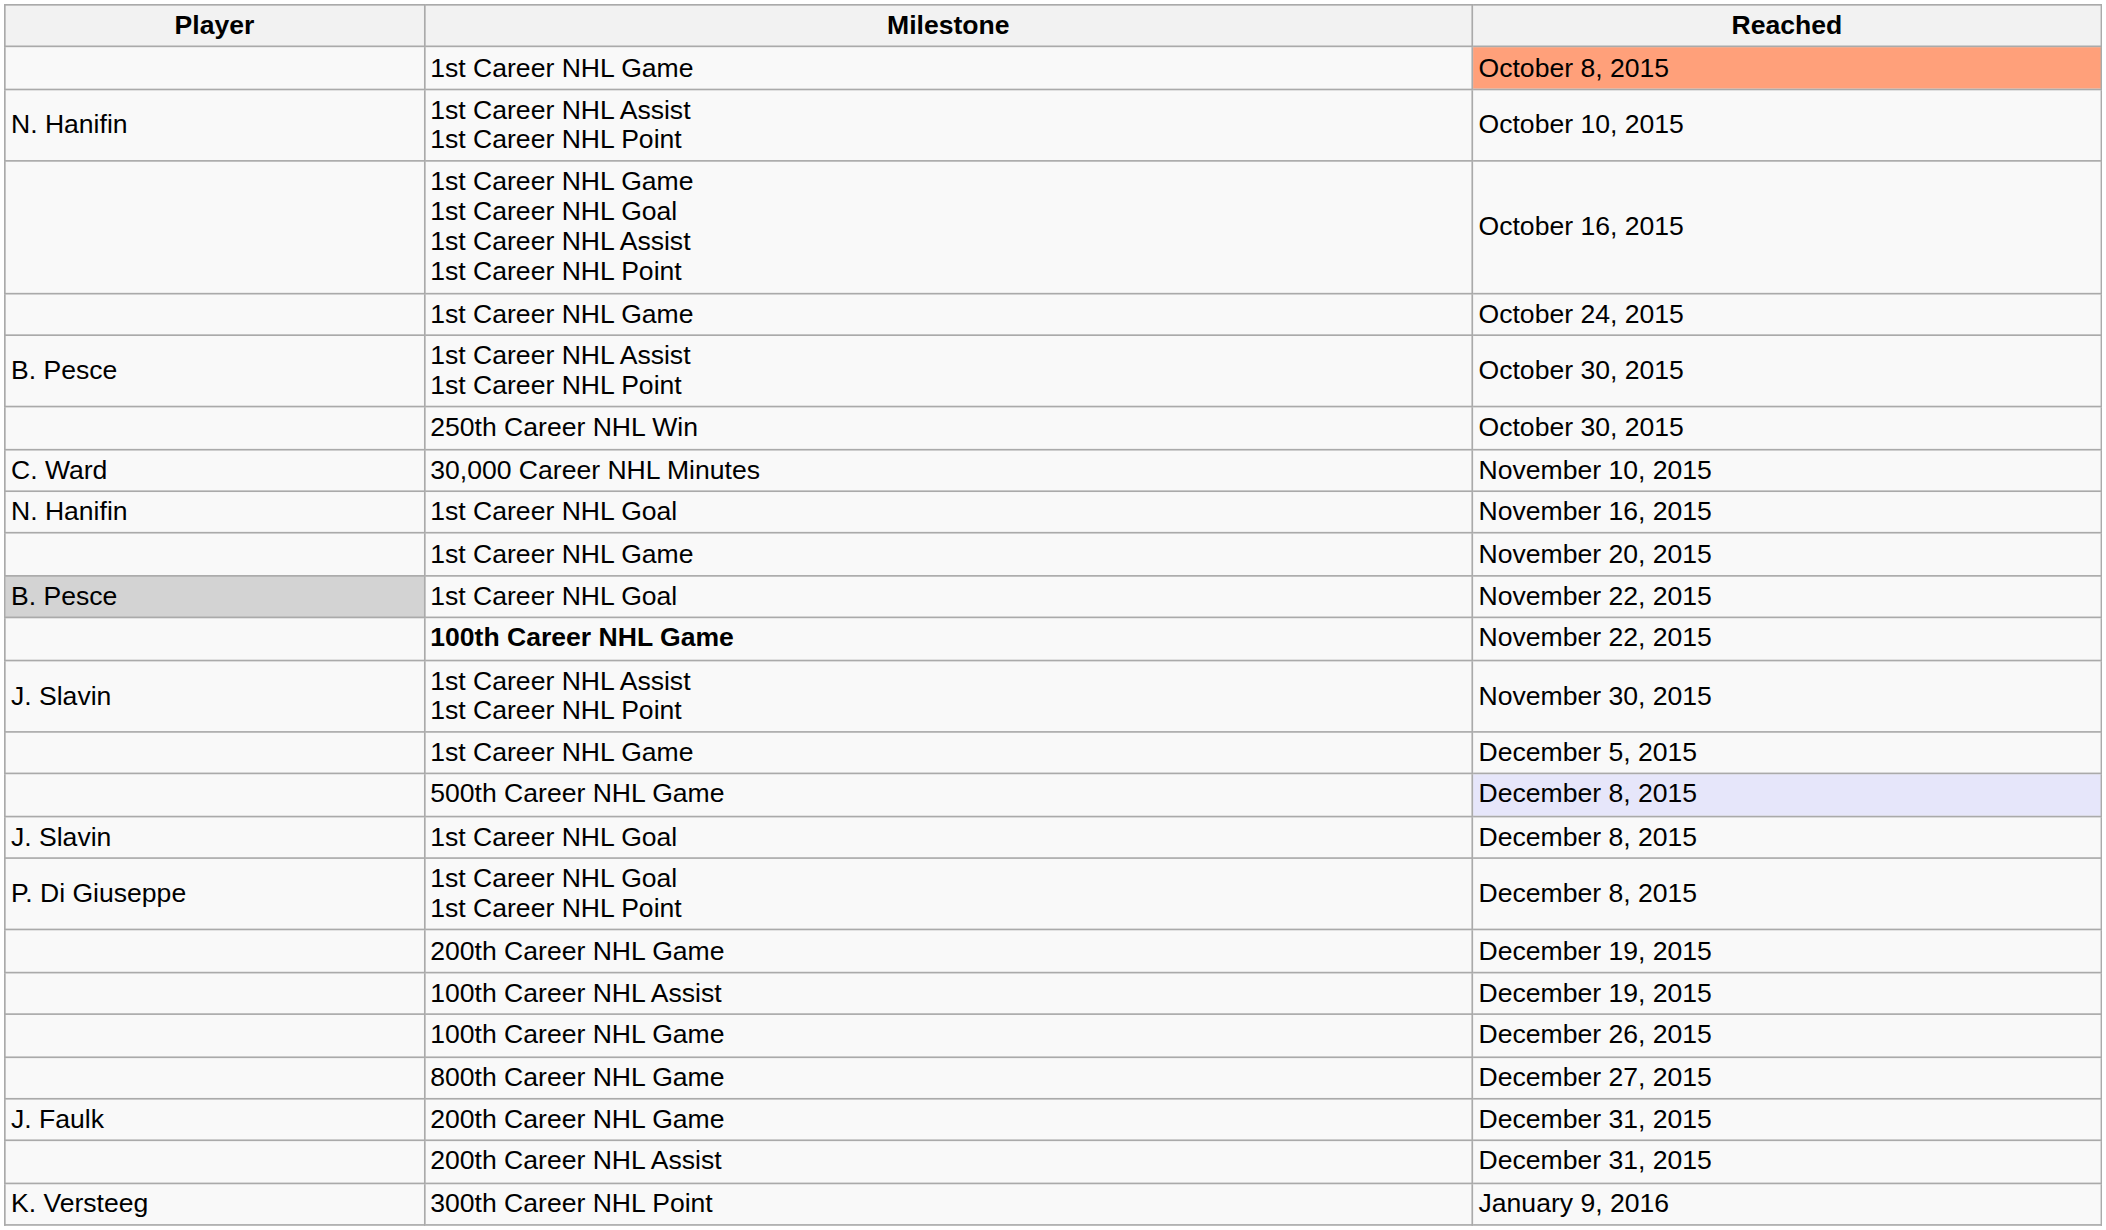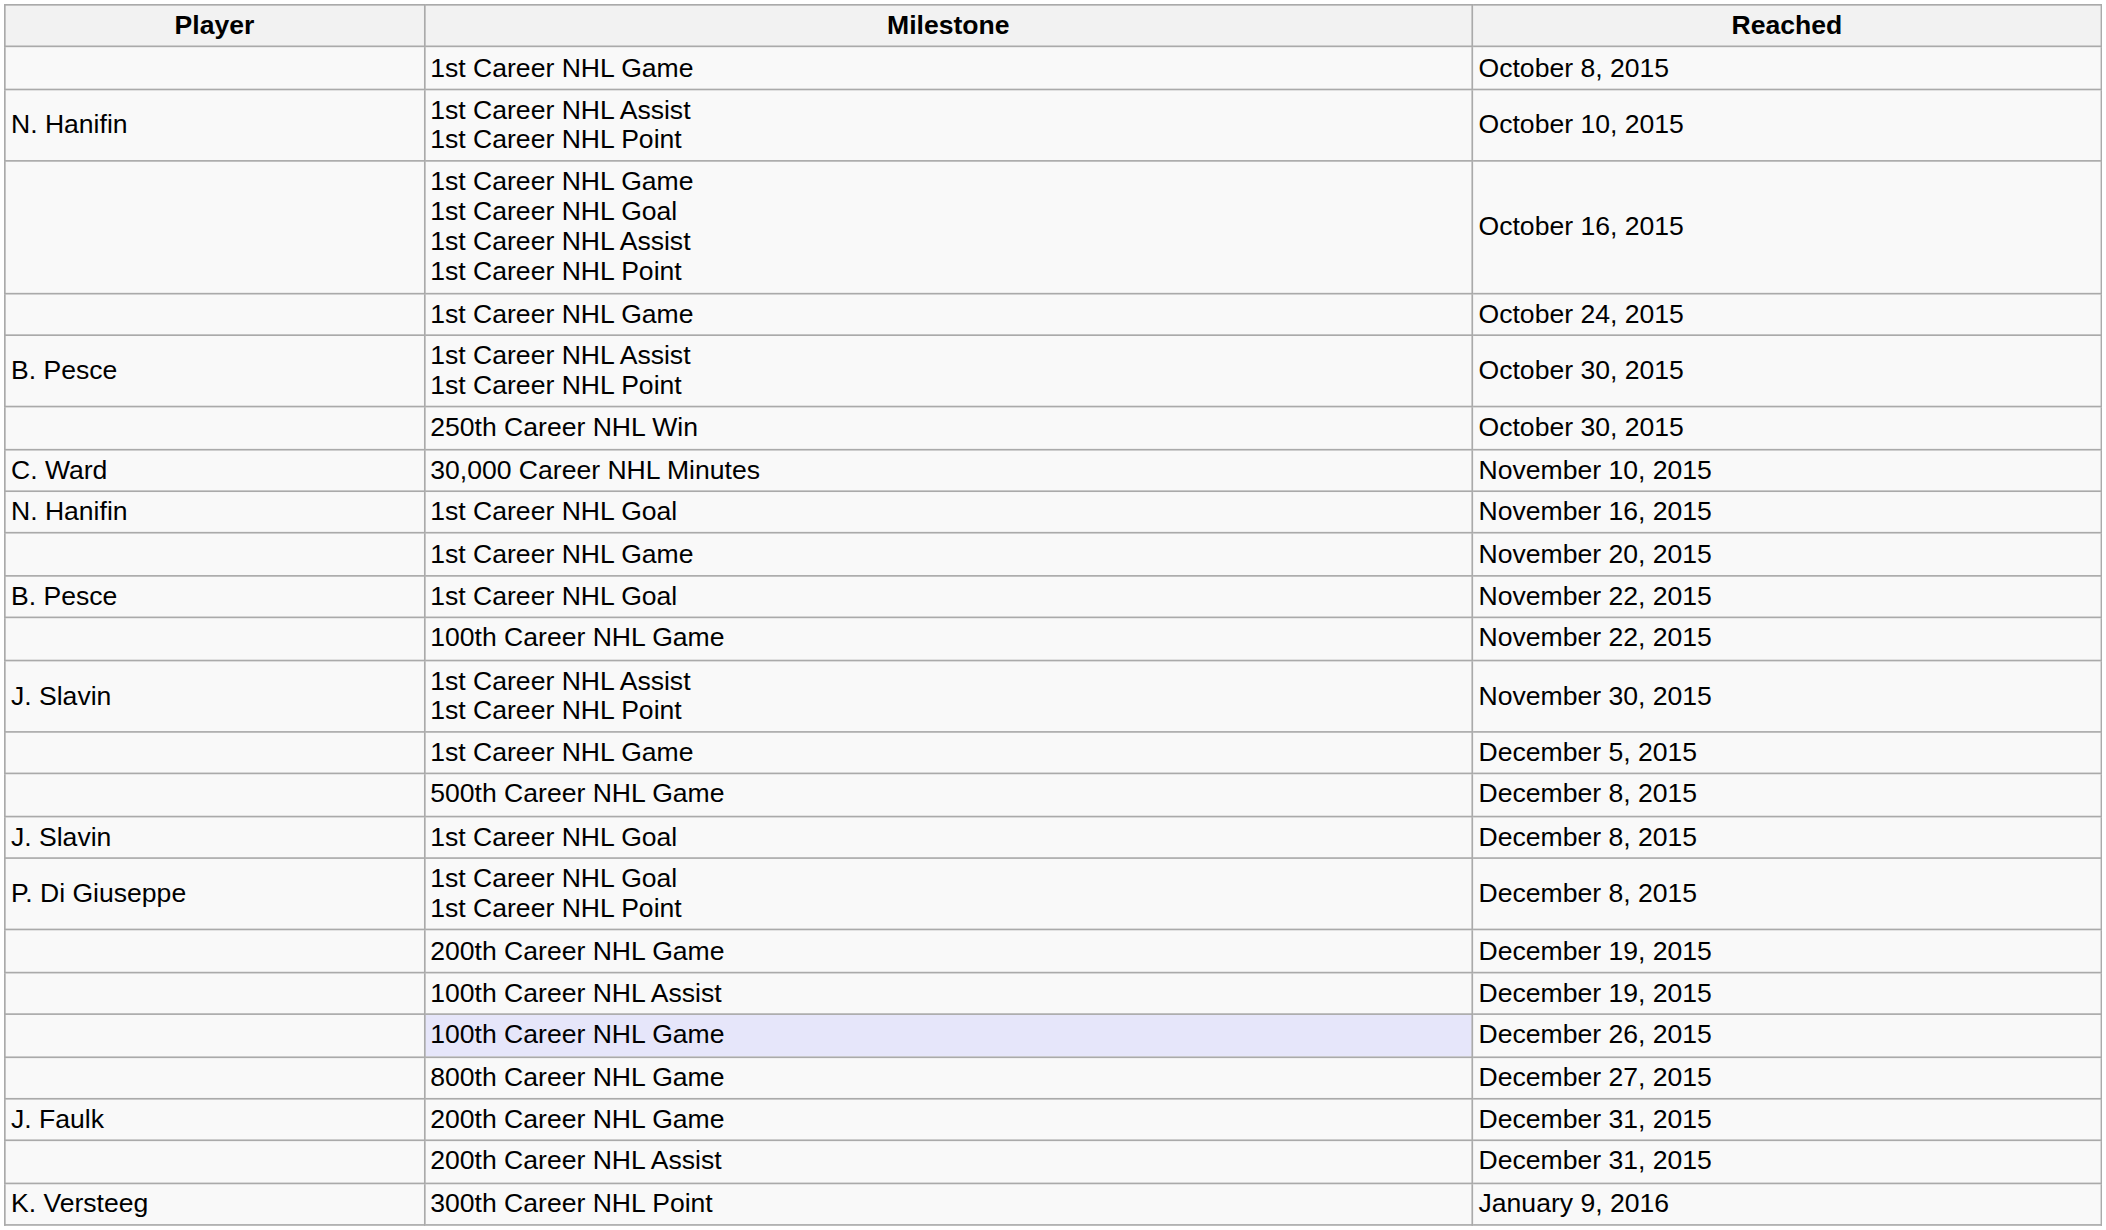row 2 | Reached: lightsalmon background -> no background
row 11 | Player: lightgrey background -> no background
row 12 | Milestone: bold -> normal
row 15 | Reached: lavender background -> no background
row 20 | Milestone: no background -> lavender background
